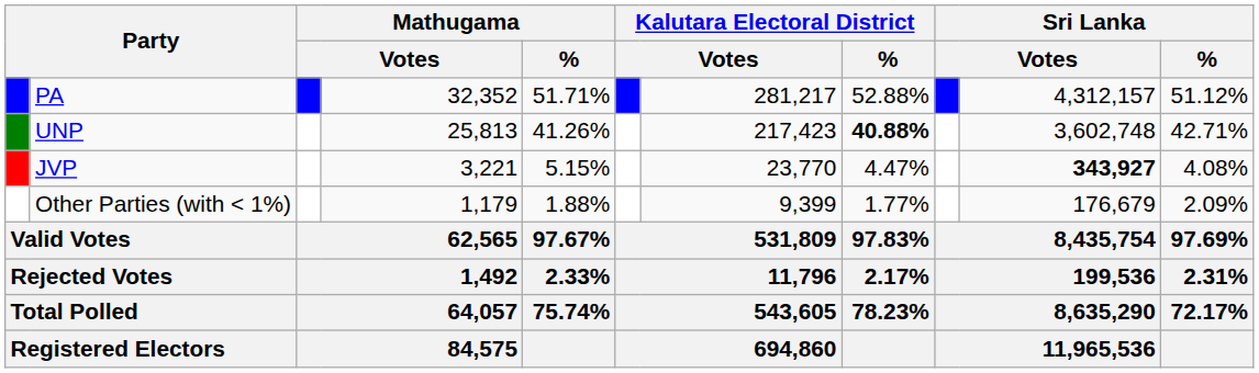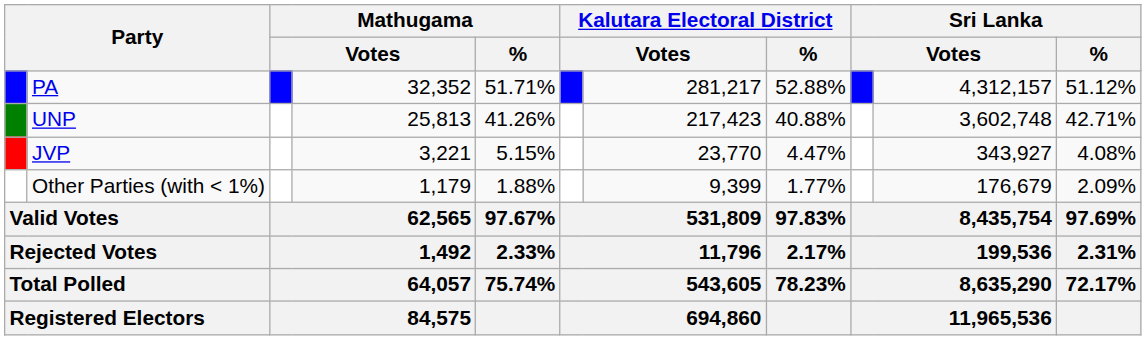UNP | Kalutara Electoral District / %: bold -> normal
JVP | column 10: bold -> normal
